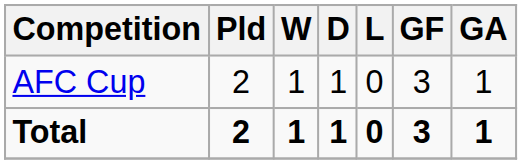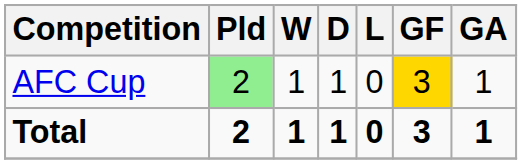AFC Cup | Pld: no background -> lightgreen background
AFC Cup | GF: no background -> gold background
